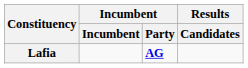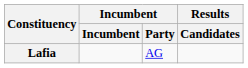Lafia | Incumbent / Party: bold -> normal
